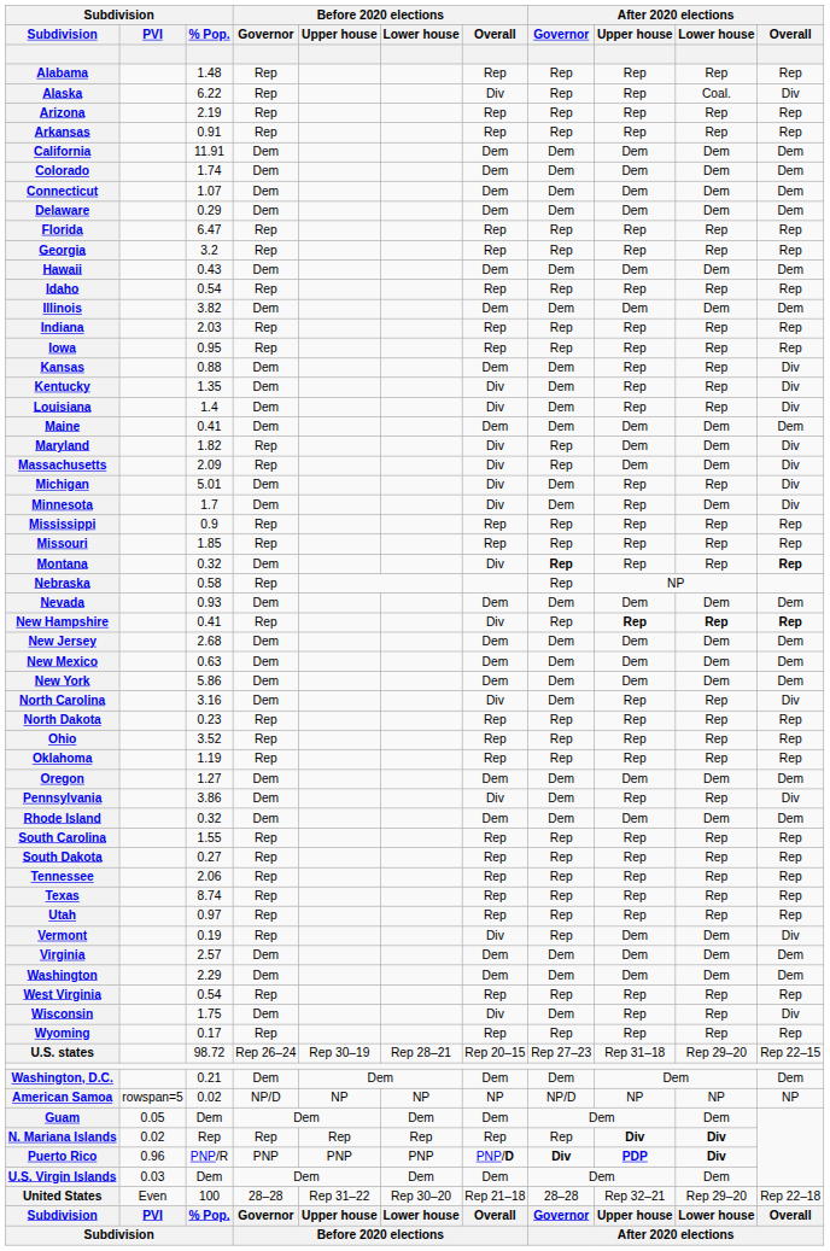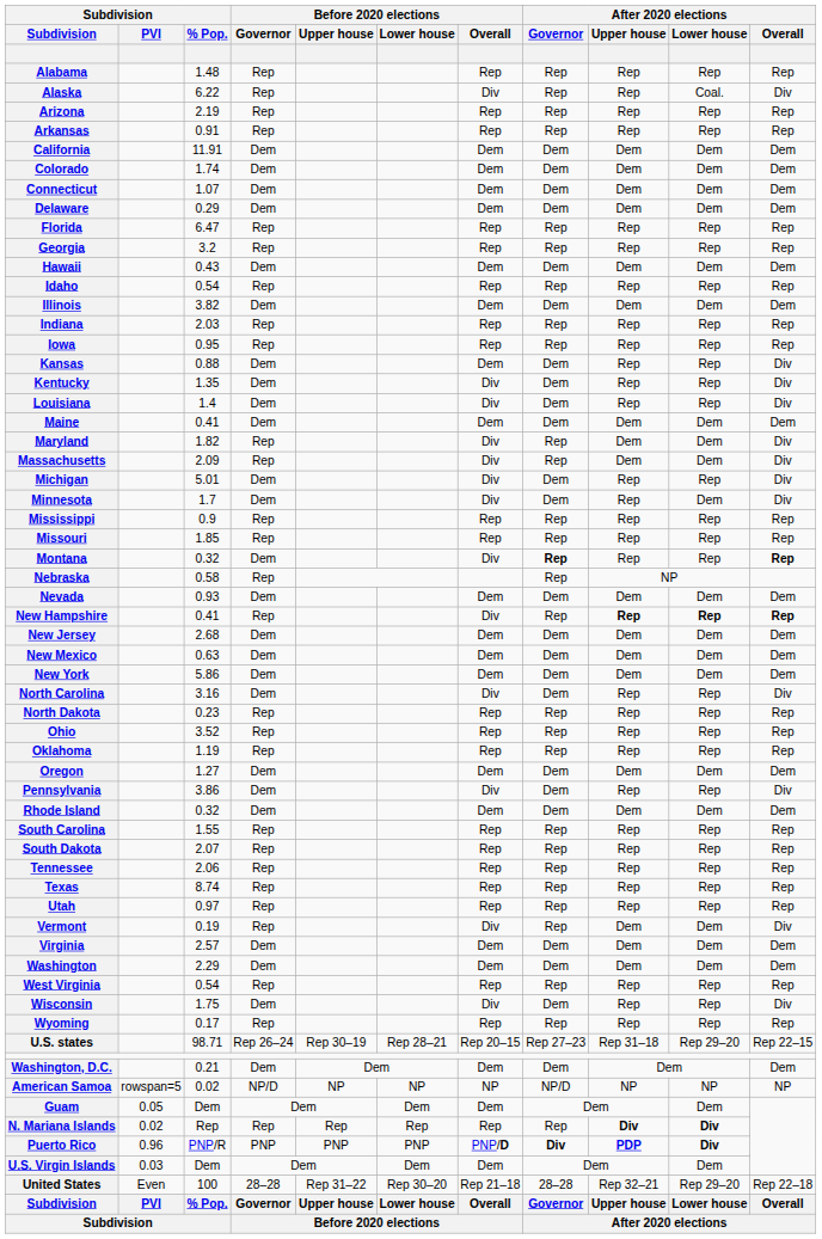South Dakota | Subdivision / % Pop.: 0.27 -> 2.07
U.S. states | Subdivision / % Pop.: 98.72 -> 98.71
